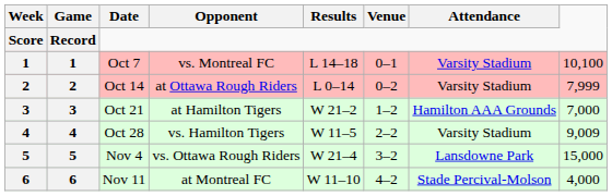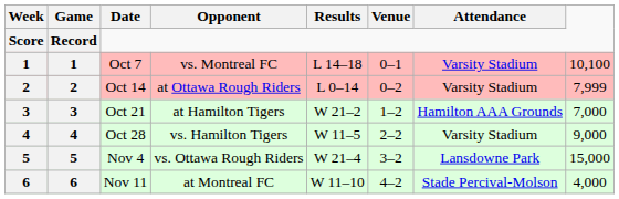Oct 28 | column 8: 9,009 -> 9,000
